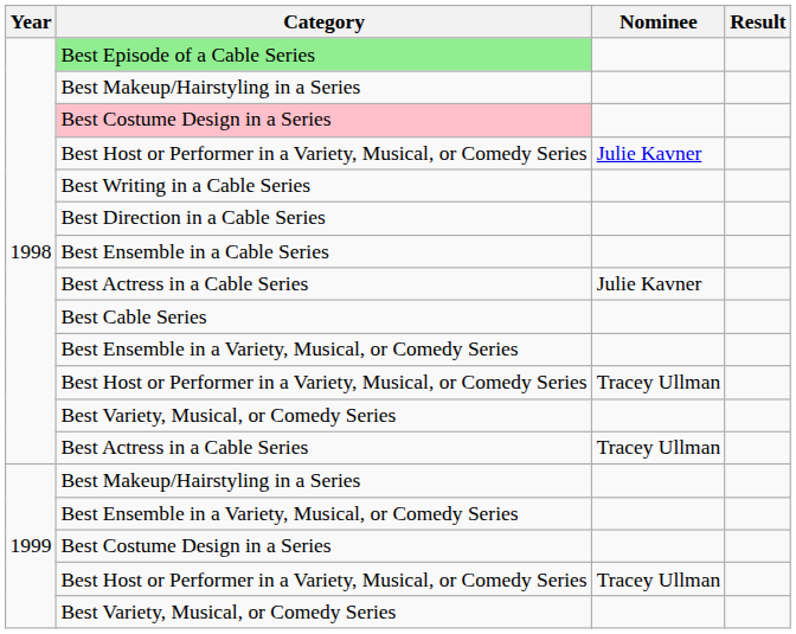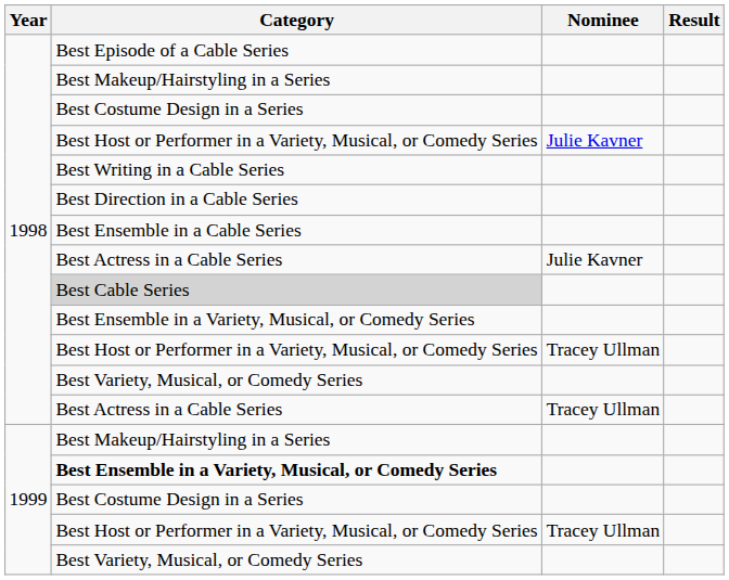Best Episode of a Cable Series | Category: lightgreen background -> no background
1998 / Best Costume Design in a Series | Category: pink background -> no background
Best Cable Series | Category: no background -> lightgrey background
1999 / Best Ensemble in a Variety, Musical, or Comedy Series | Category: normal -> bold
